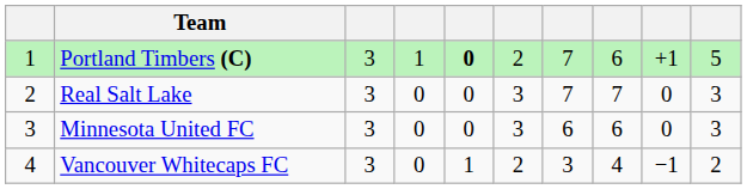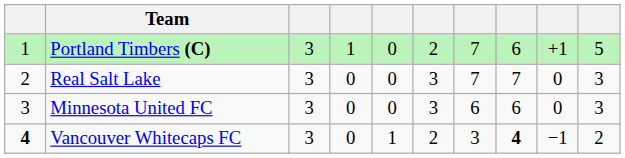Portland Timbers (C) | column 5: bold -> normal
Vancouver Whitecaps FC | column 1: normal -> bold
Vancouver Whitecaps FC | column 8: normal -> bold
